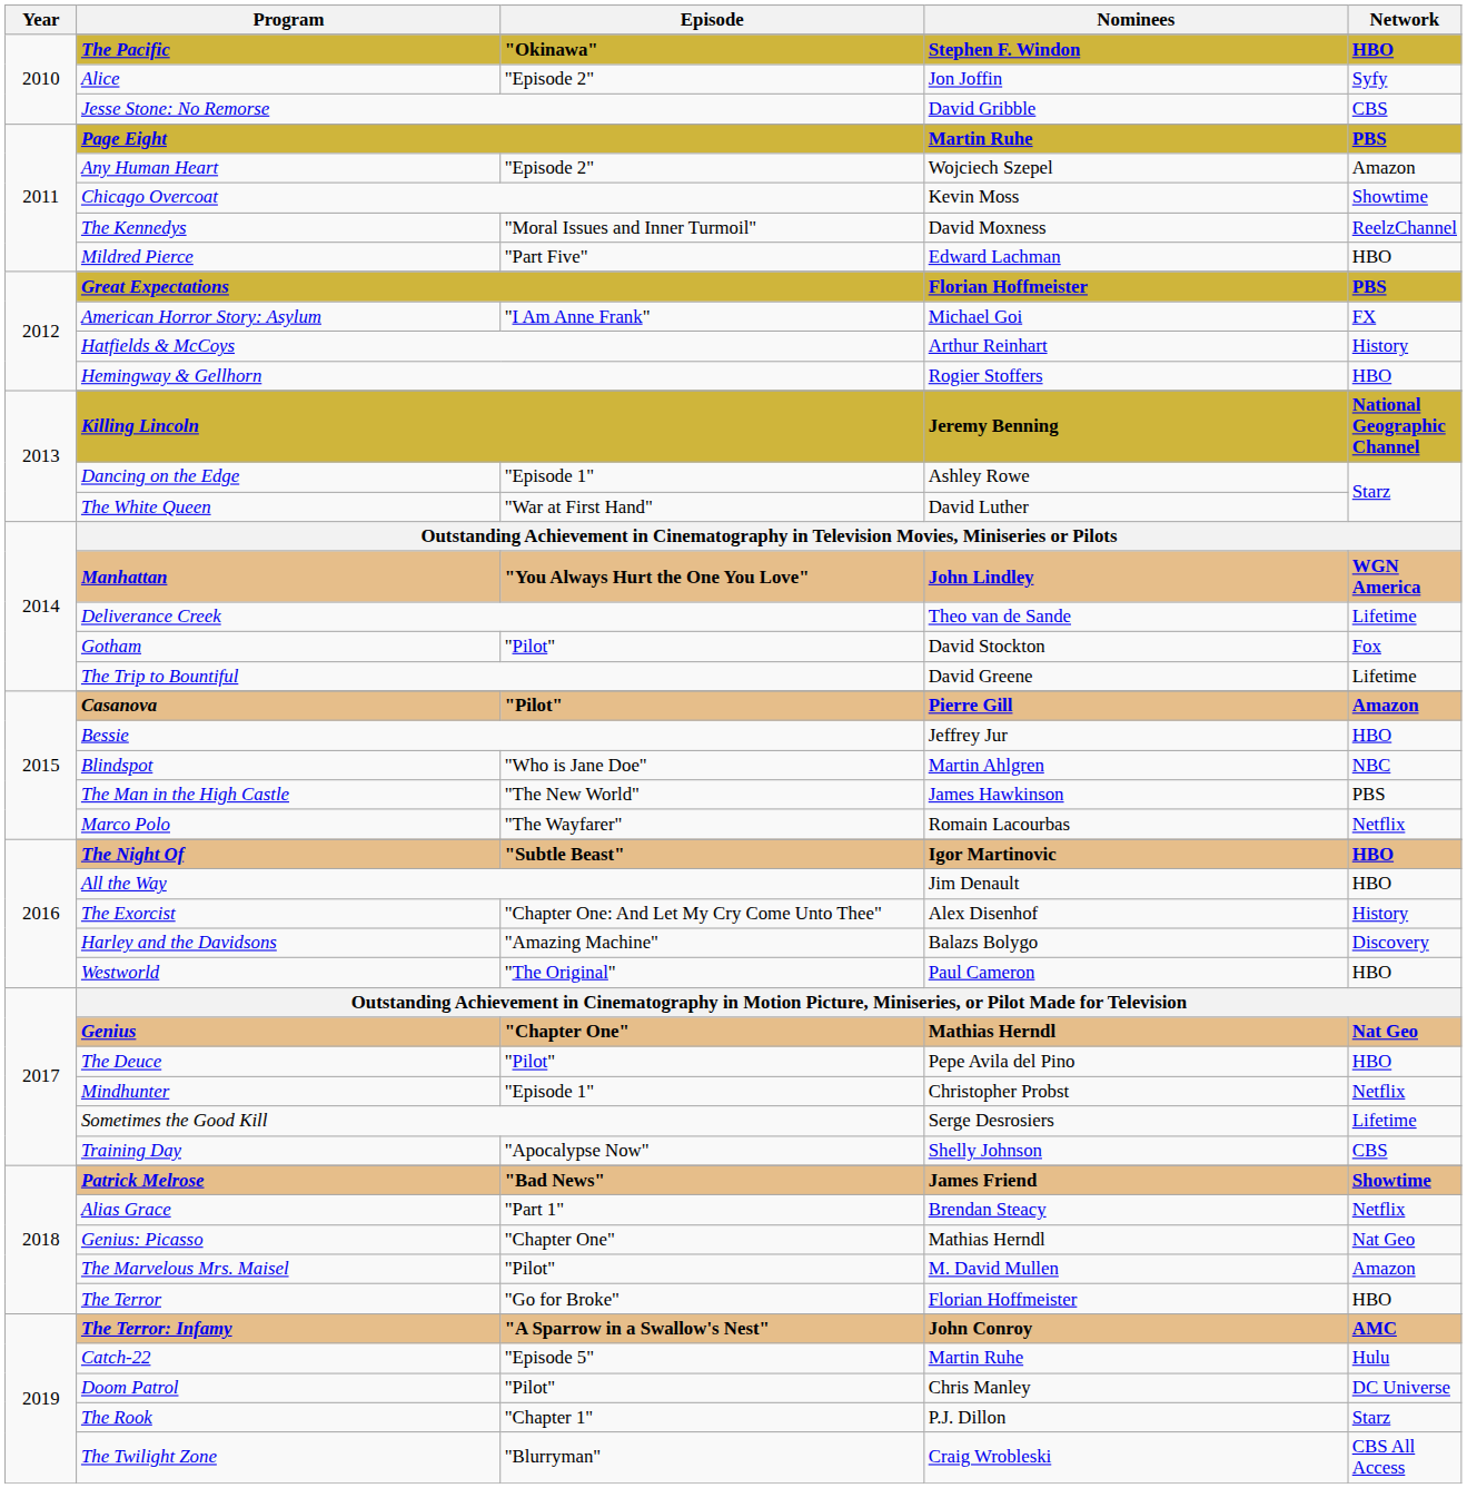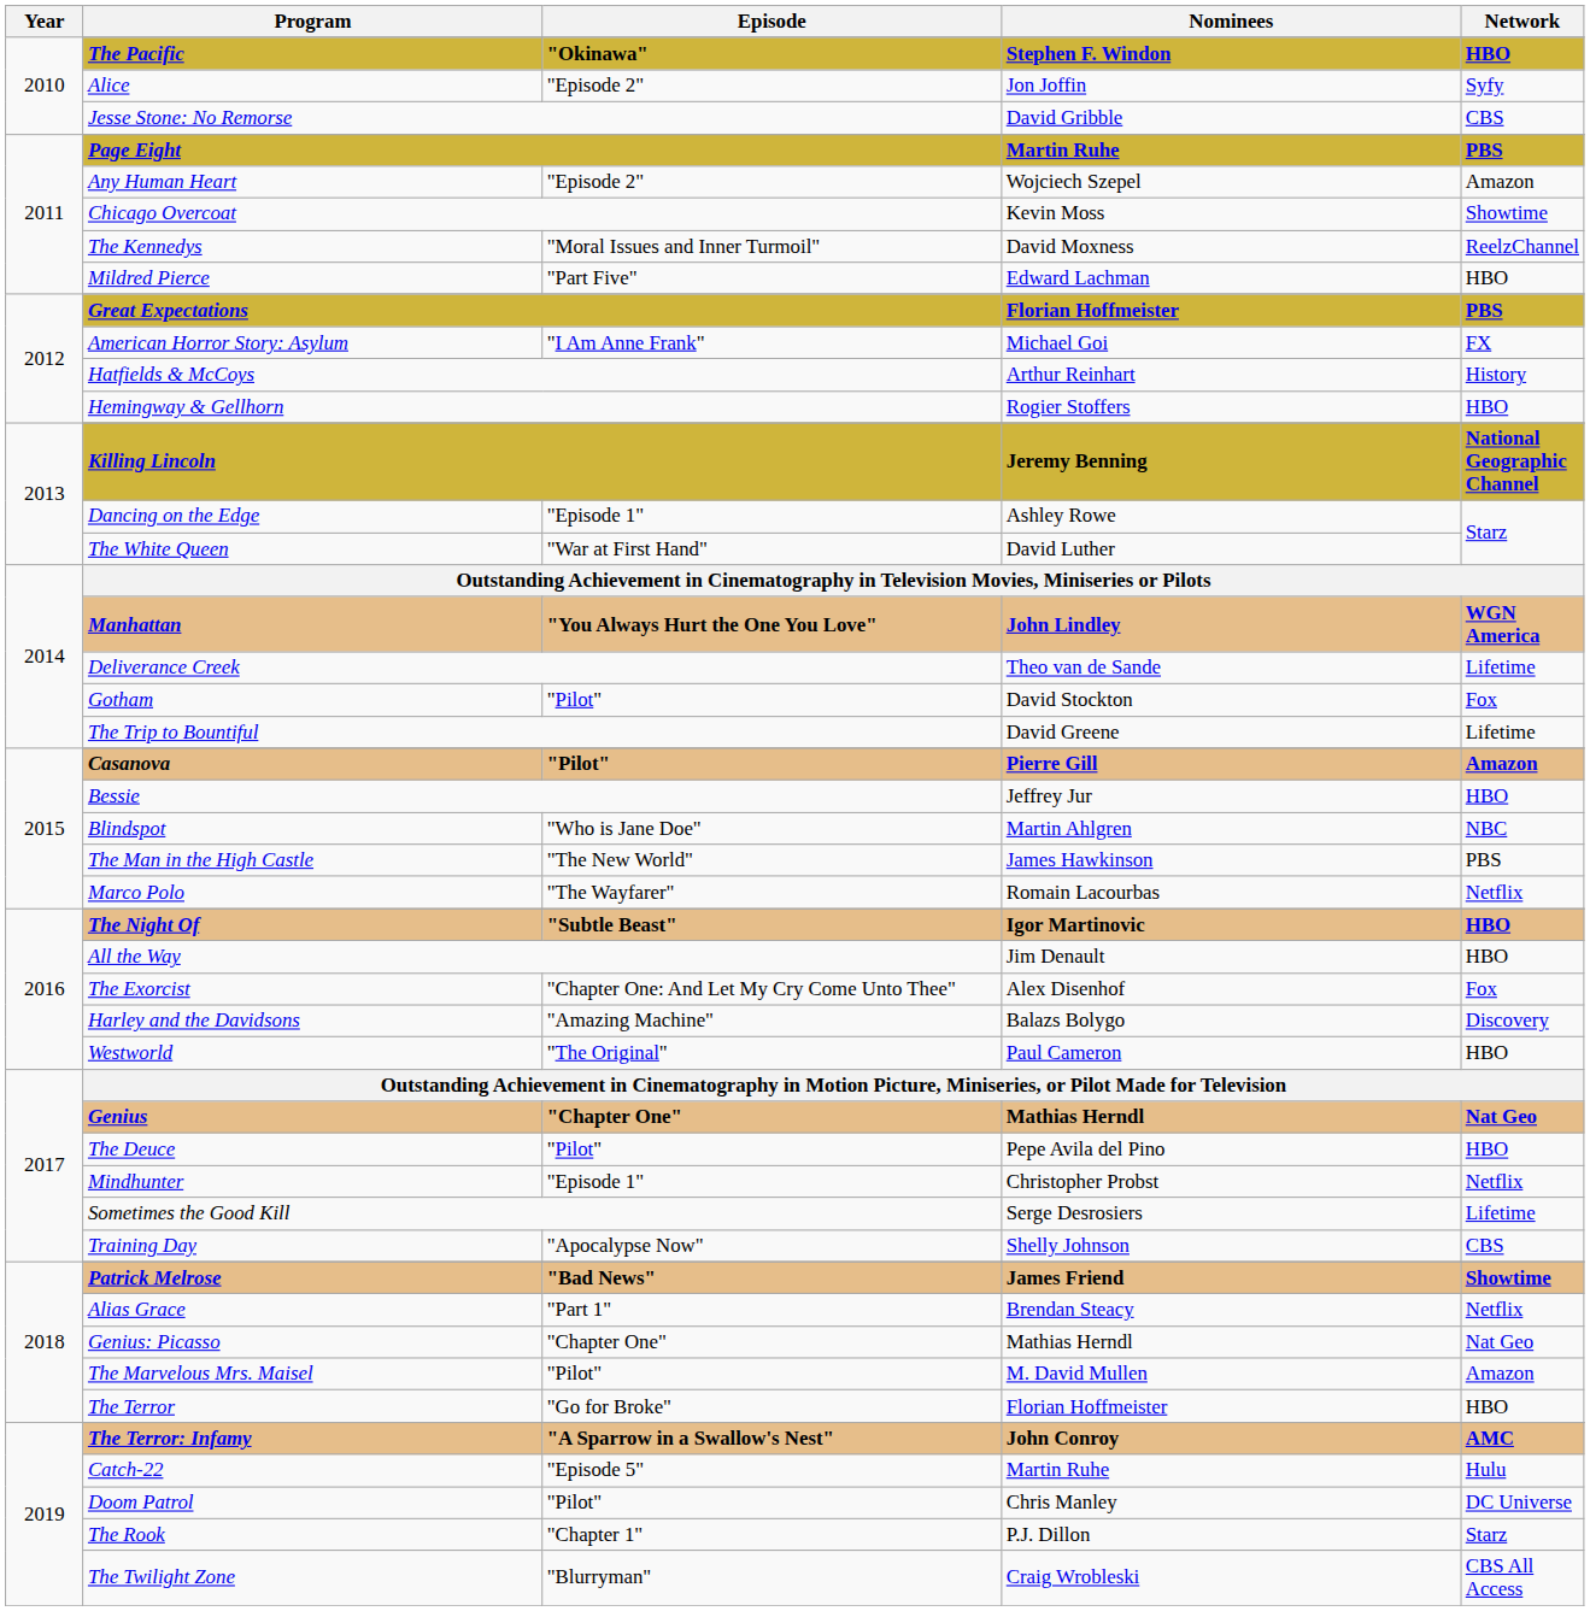The Exorcist | Network: History -> Fox
